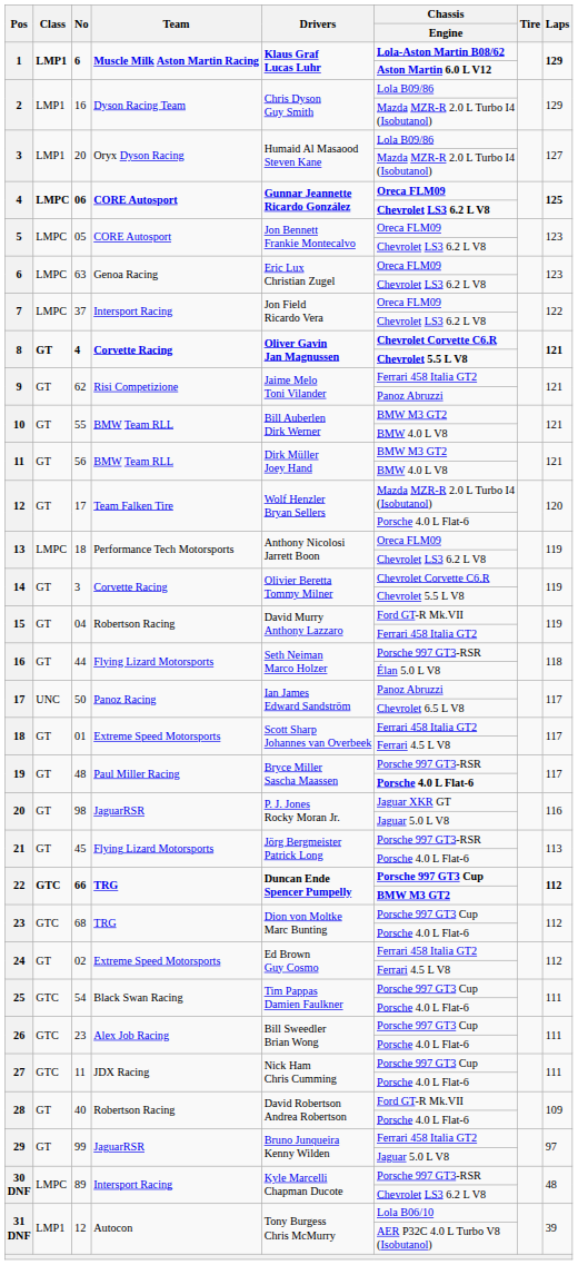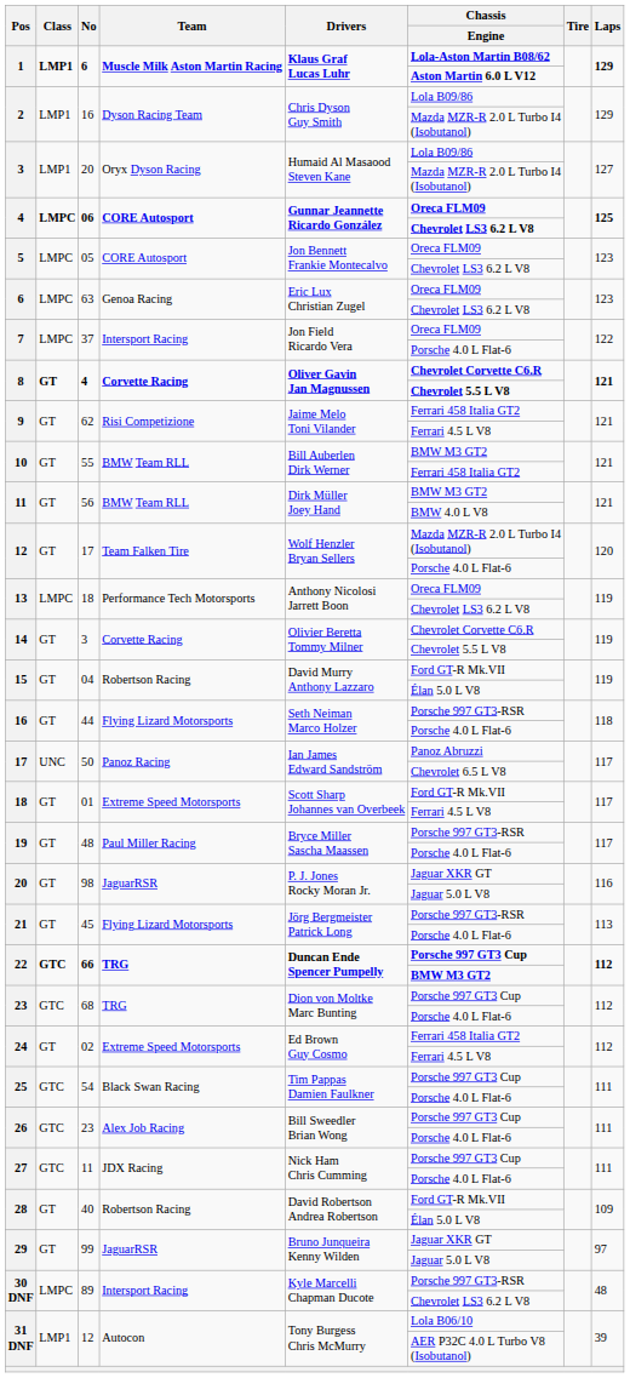row 16 | Chassis / Engine: Chevrolet LS3 6.2 L V8 -> Porsche 4.0 L Flat-6
row 20 | Chassis / Engine: Panoz Abruzzi -> Ferrari 4.5 L V8
row 22 | Chassis / Engine: BMW 4.0 L V8 -> Ferrari 458 Italia GT2
row 32 | Chassis / Engine: Ferrari 458 Italia GT2 -> Élan 5.0 L V8
row 34 | Chassis / Engine: Élan 5.0 L V8 -> Porsche 4.0 L Flat-6
row 37 | Chassis / Engine: Ferrari 458 Italia GT2 -> Ford GT-R Mk.VII
row 40 | Chassis / Engine: bold -> normal
row 58 | Chassis / Engine: Porsche 4.0 L Flat-6 -> Élan 5.0 L V8
row 59 | Chassis / Engine: Ferrari 458 Italia GT2 -> Jaguar XKR GT
